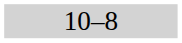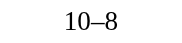row 1 | column 1: lightgrey background -> no background
